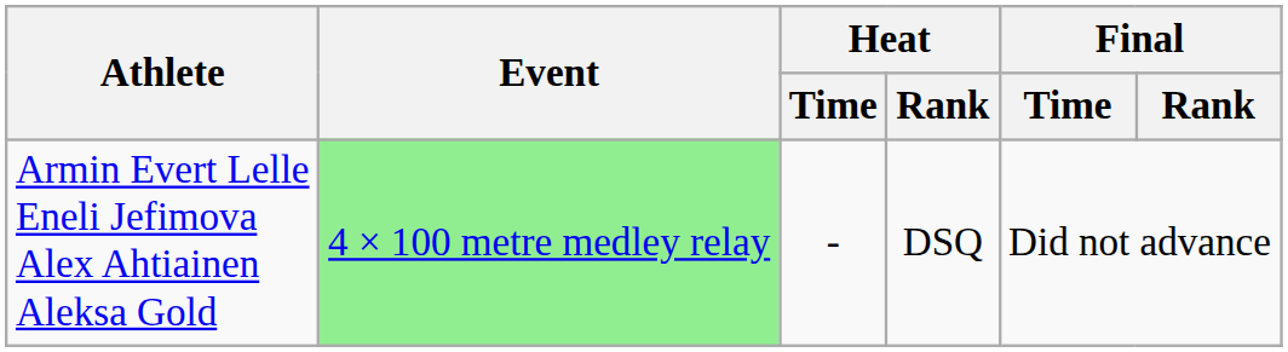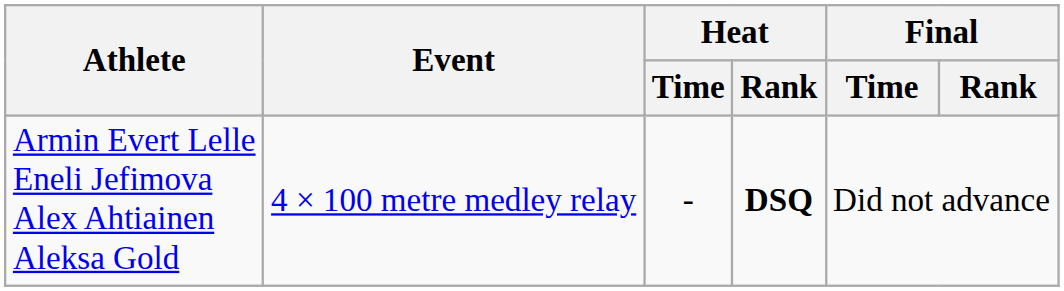Armin Evert Lelle Eneli Jefimova Alex Ahtiainen Aleksa Gold | Event: lightgreen background -> no background
Armin Evert Lelle Eneli Jefimova Alex Ahtiainen Aleksa Gold | Heat / Rank: normal -> bold
